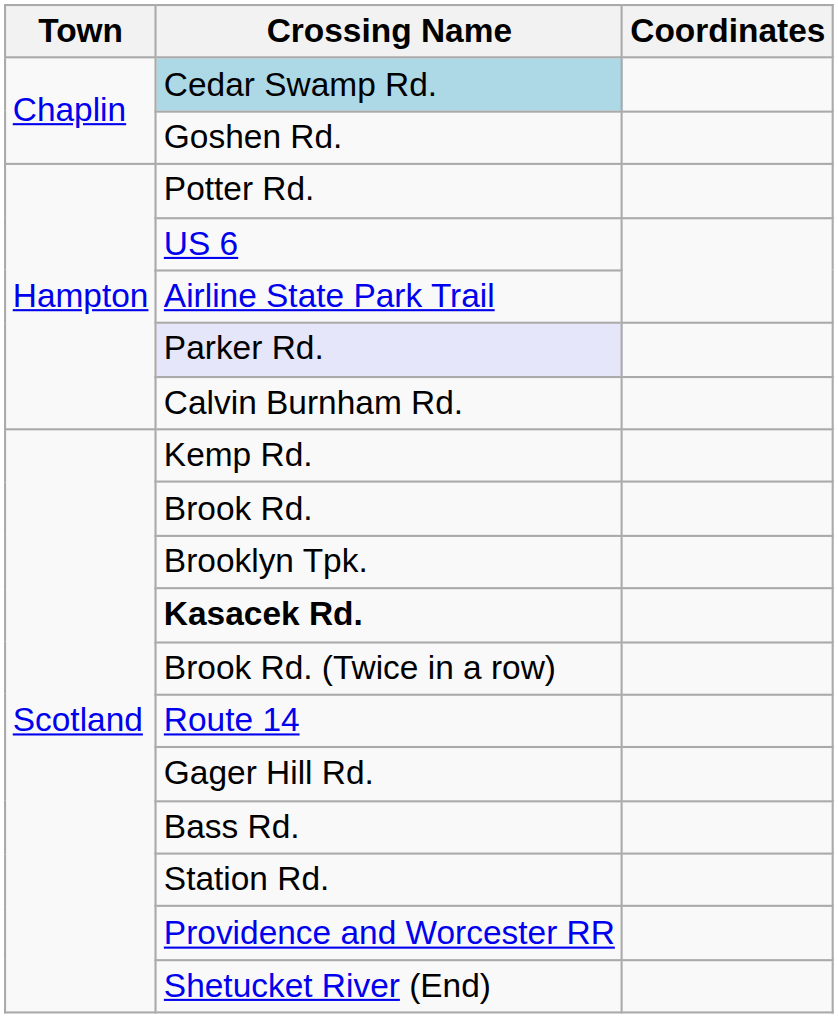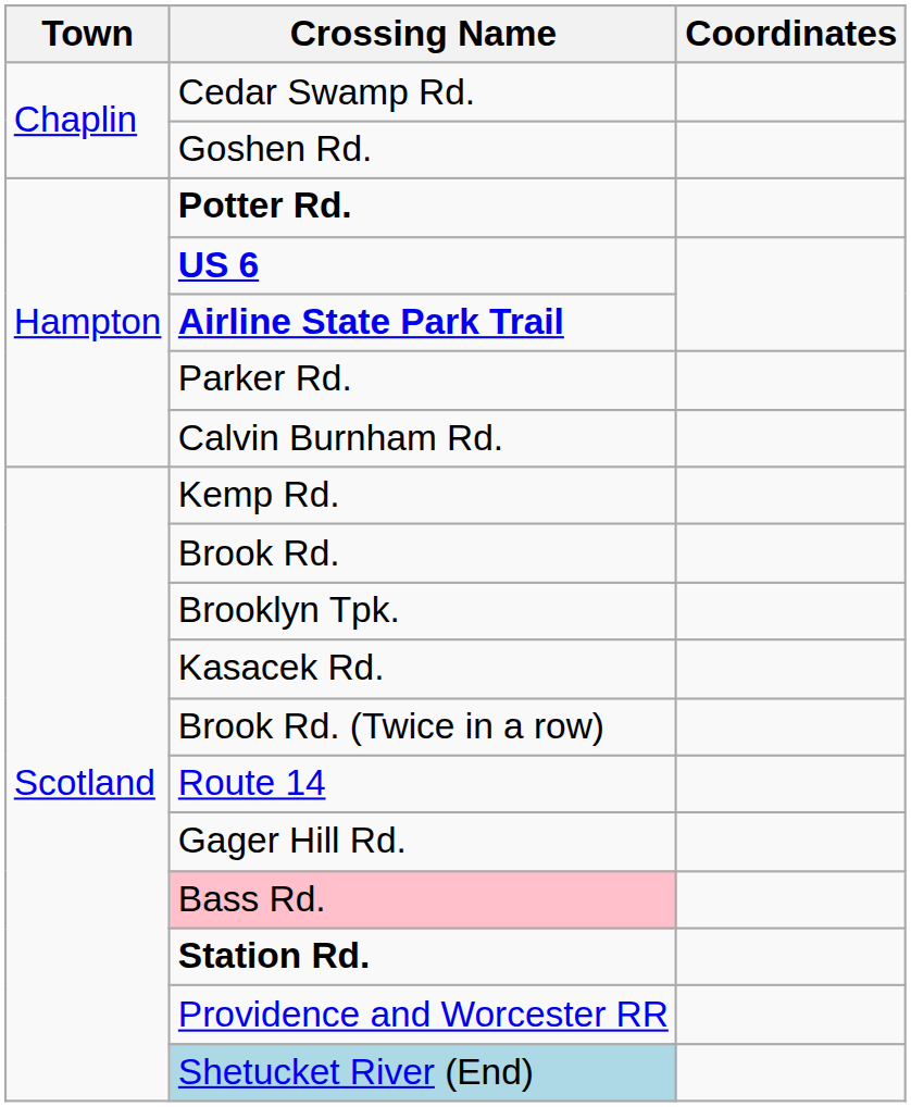Cedar Swamp Rd. | Crossing Name: lightblue background -> no background
Potter Rd. | Crossing Name: normal -> bold
US 6 | Crossing Name: normal -> bold
Airline State Park Trail | Crossing Name: normal -> bold
Parker Rd. | Crossing Name: lavender background -> no background
Kasacek Rd. | Crossing Name: bold -> normal
Bass Rd. | Crossing Name: no background -> pink background
Station Rd. | Crossing Name: normal -> bold
Shetucket River (End) | Crossing Name: no background -> lightblue background
